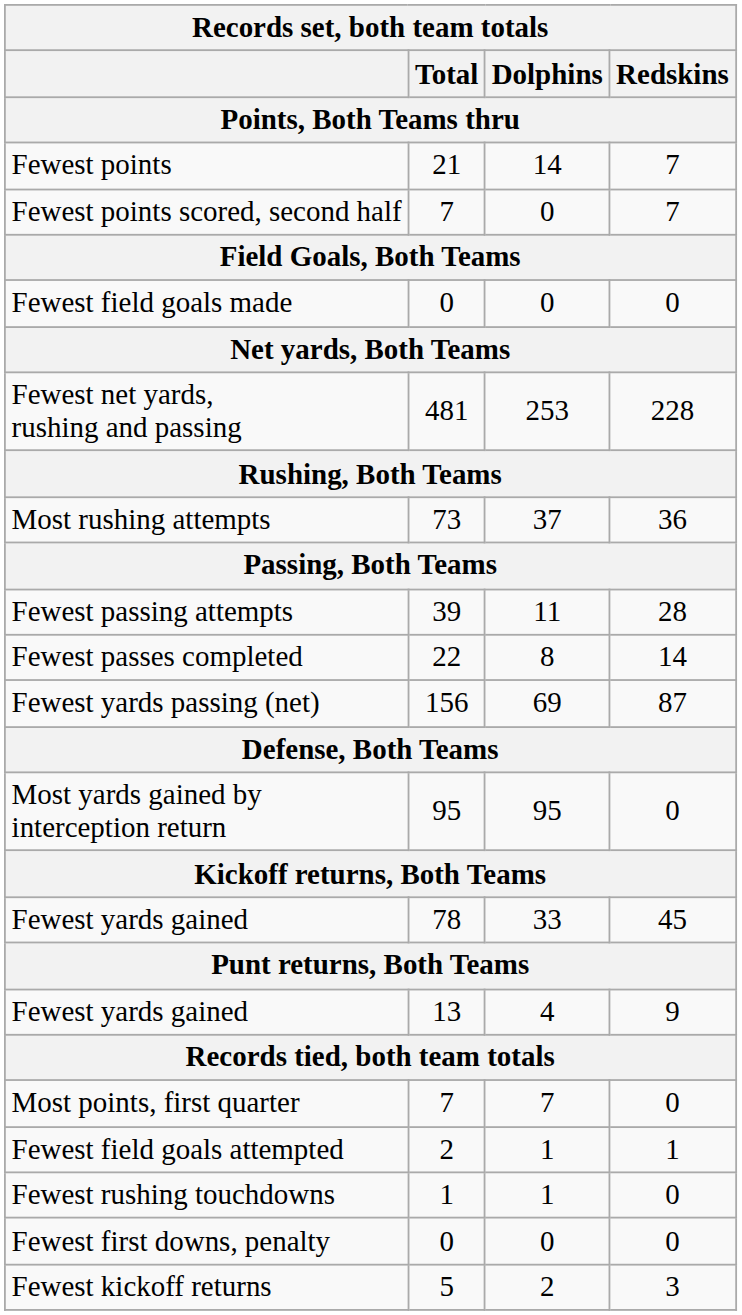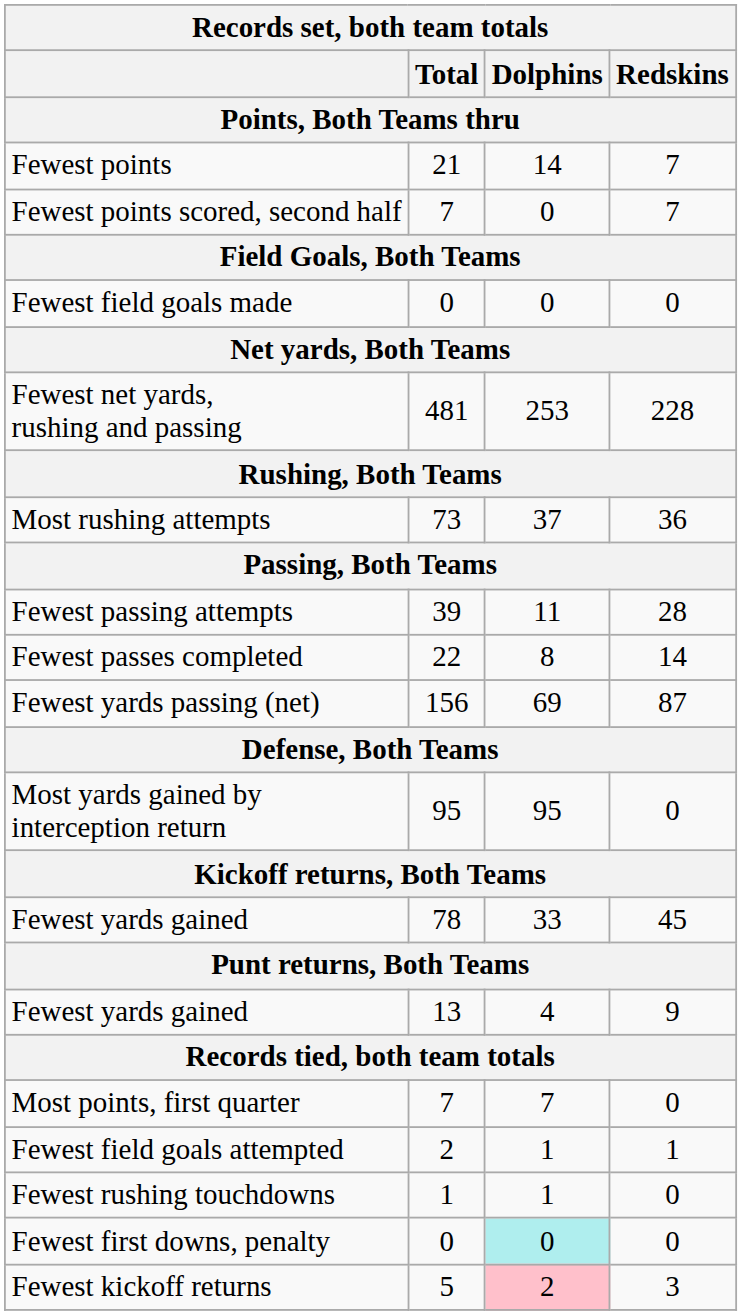Fewest first downs, penalty | Dolphins: no background -> paleturquoise background
Fewest kickoff returns | Dolphins: no background -> pink background
